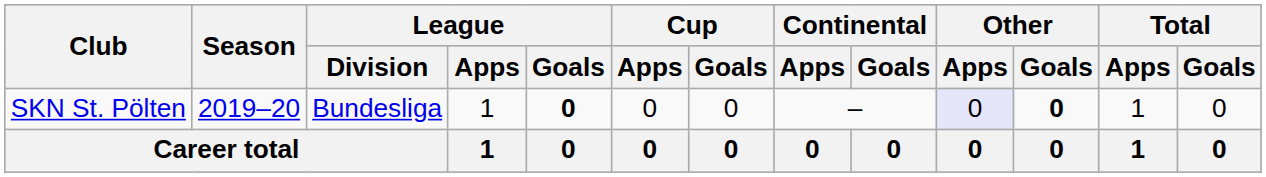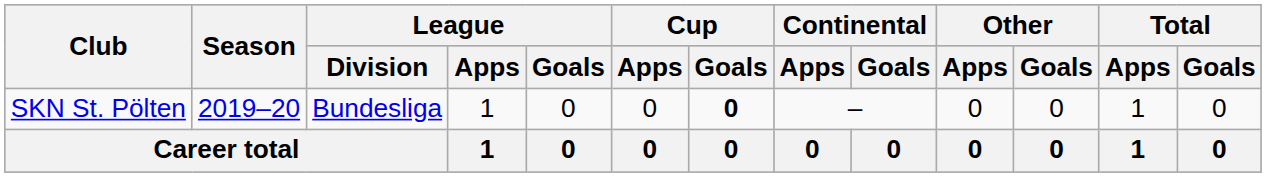SKN St. Pölten | League / Goals: bold -> normal
SKN St. Pölten | Cup / Goals: normal -> bold
SKN St. Pölten | Other / Apps: lavender background -> no background
SKN St. Pölten | Other / Goals: bold -> normal
